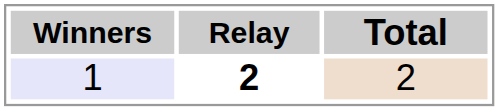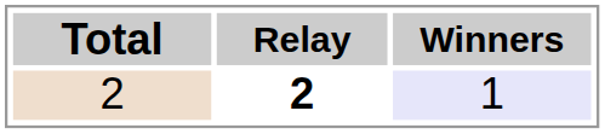columns swapped: Total <-> Winners
